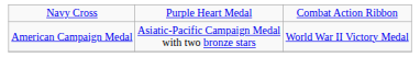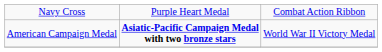American Campaign Medal | column 2: normal -> bold
